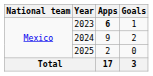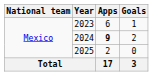2023 | Apps: bold -> normal
2024 | Apps: normal -> bold
